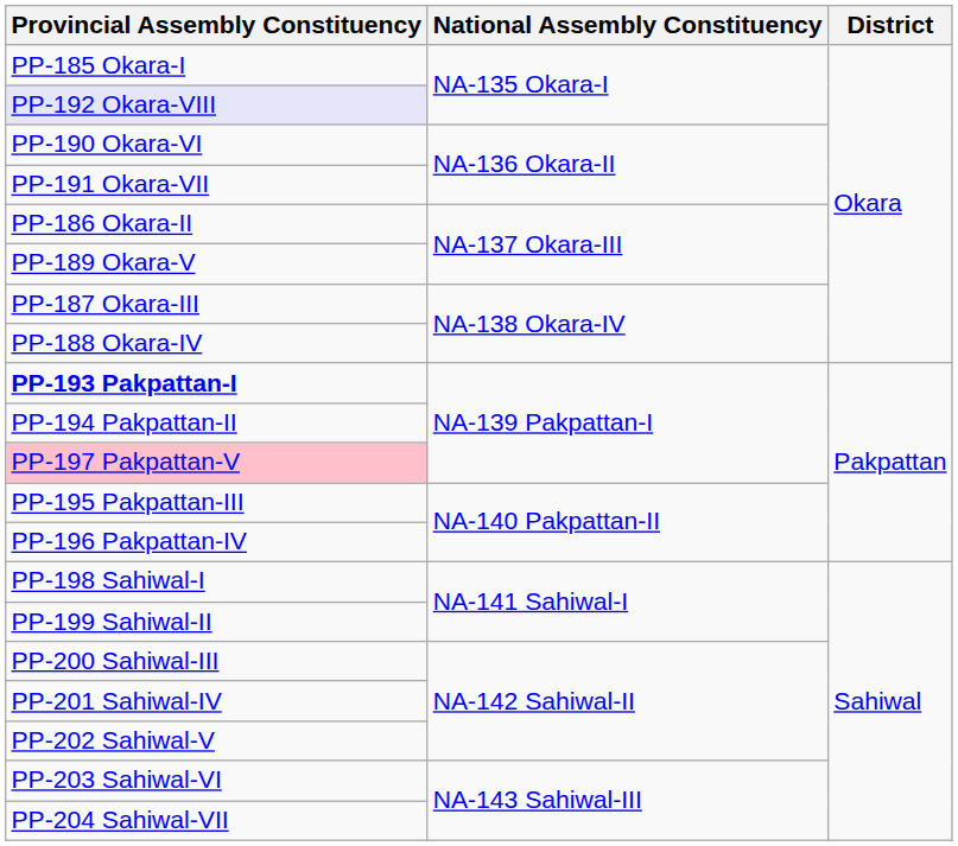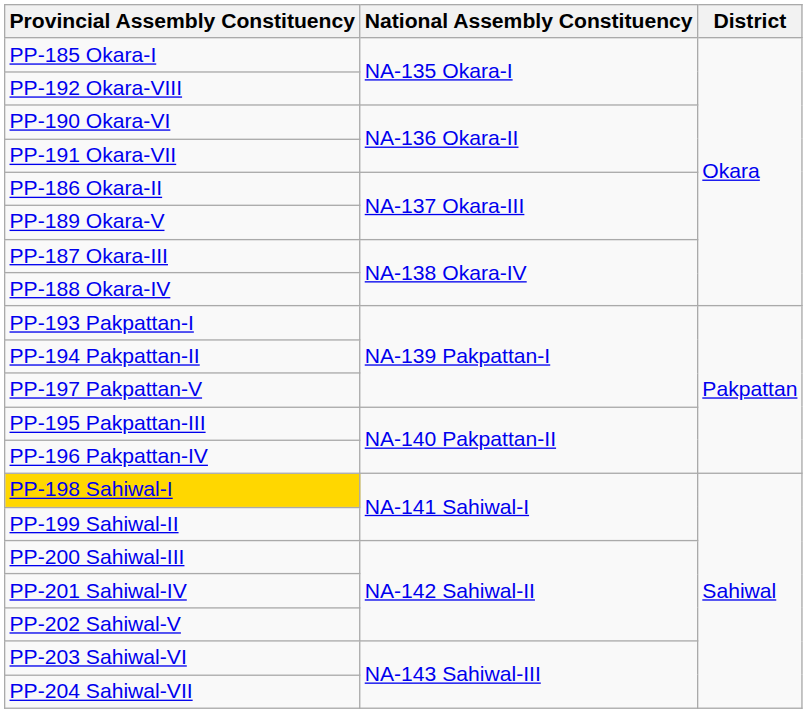PP-192 Okara-VIII | Provincial Assembly Constituency: lavender background -> no background
PP-193 Pakpattan-I | Provincial Assembly Constituency: bold -> normal
PP-197 Pakpattan-V | Provincial Assembly Constituency: pink background -> no background
PP-198 Sahiwal-I | Provincial Assembly Constituency: no background -> gold background
